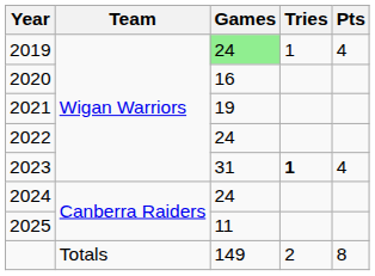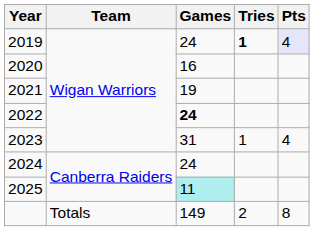2019 | Games: lightgreen background -> no background
2019 | Tries: normal -> bold
2019 | Pts: no background -> lavender background
2022 | Games: normal -> bold
2023 | Tries: bold -> normal
2025 | Games: no background -> paleturquoise background
